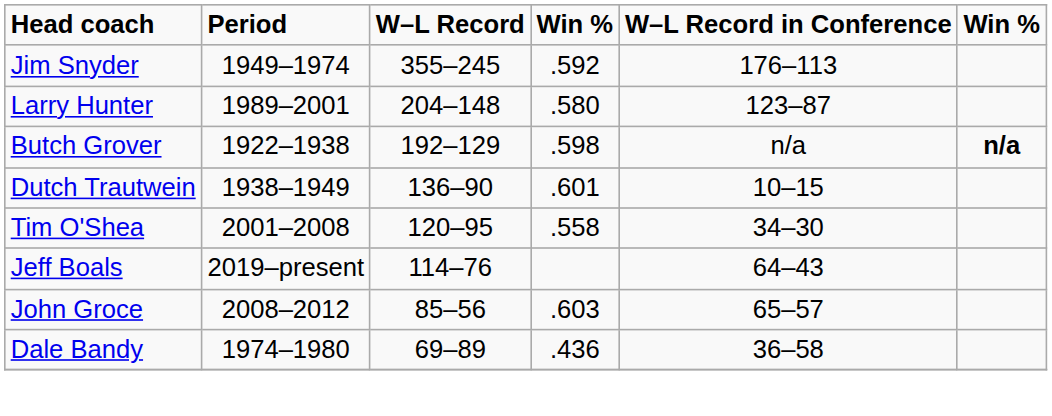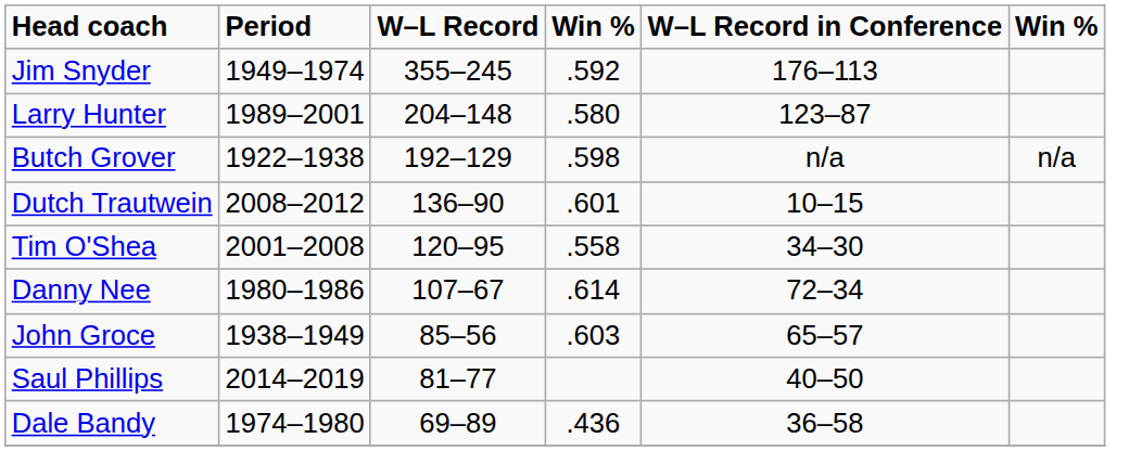Butch Grover | column 6: bold -> normal
Dutch Trautwein | column 2: 1938–1949 -> 2008–2012
- row: Jeff Boals | 2019–present | 114–76 | 64–43
+ row: Danny Nee | 1980–1986 | 107–67 | .614 | 72–34
John Groce | column 2: 2008–2012 -> 1938–1949
+ row: Saul Phillips | 2014–2019 | 81–77 | 40–50
